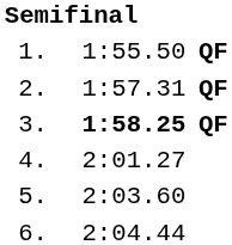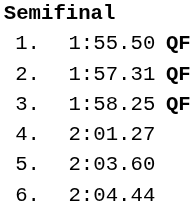3. | column 2: bold -> normal
